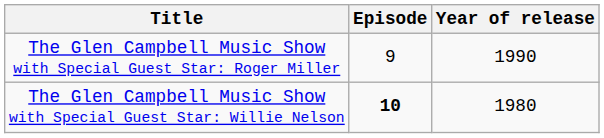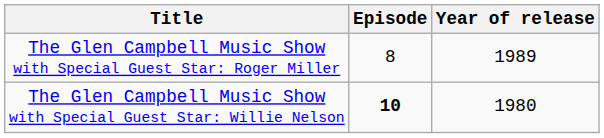row 2 | Episode: 9 -> 8
row 2 | Year of release: 1990 -> 1989
